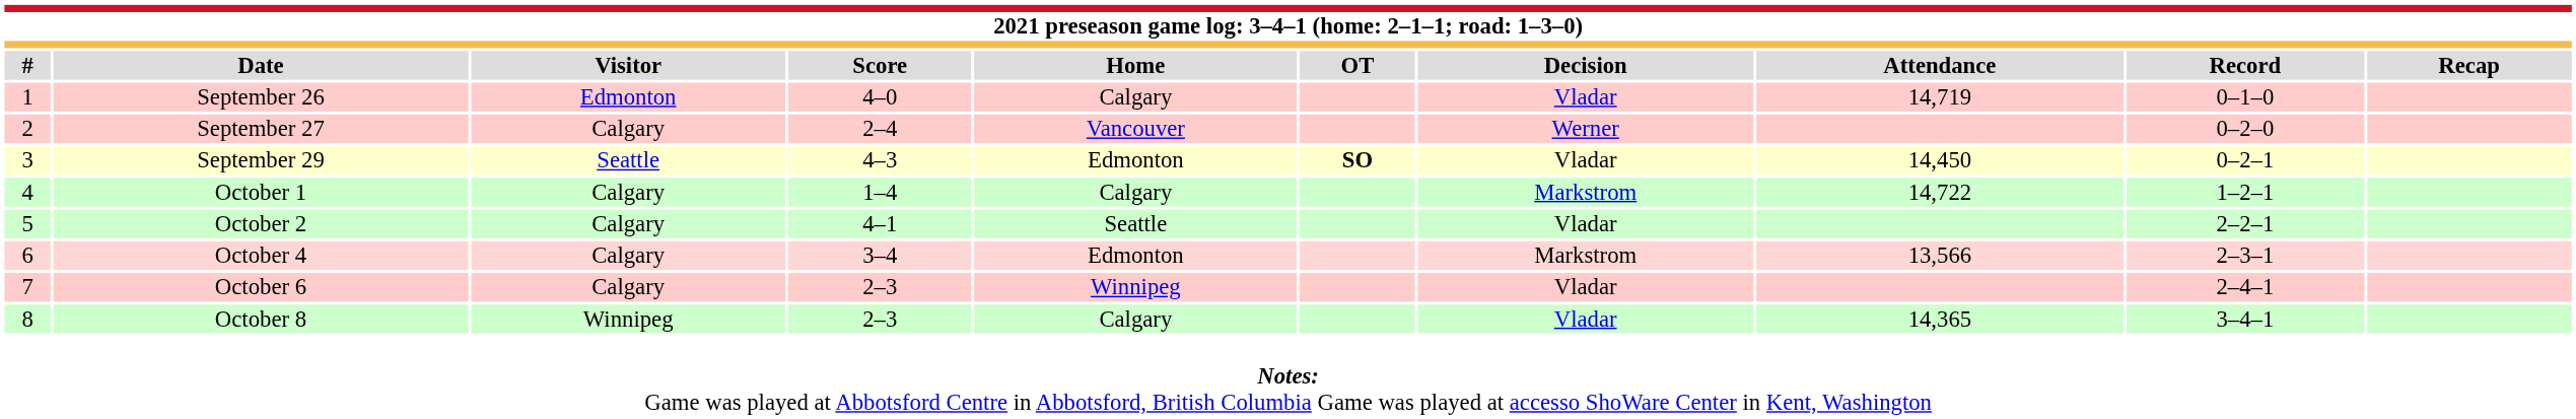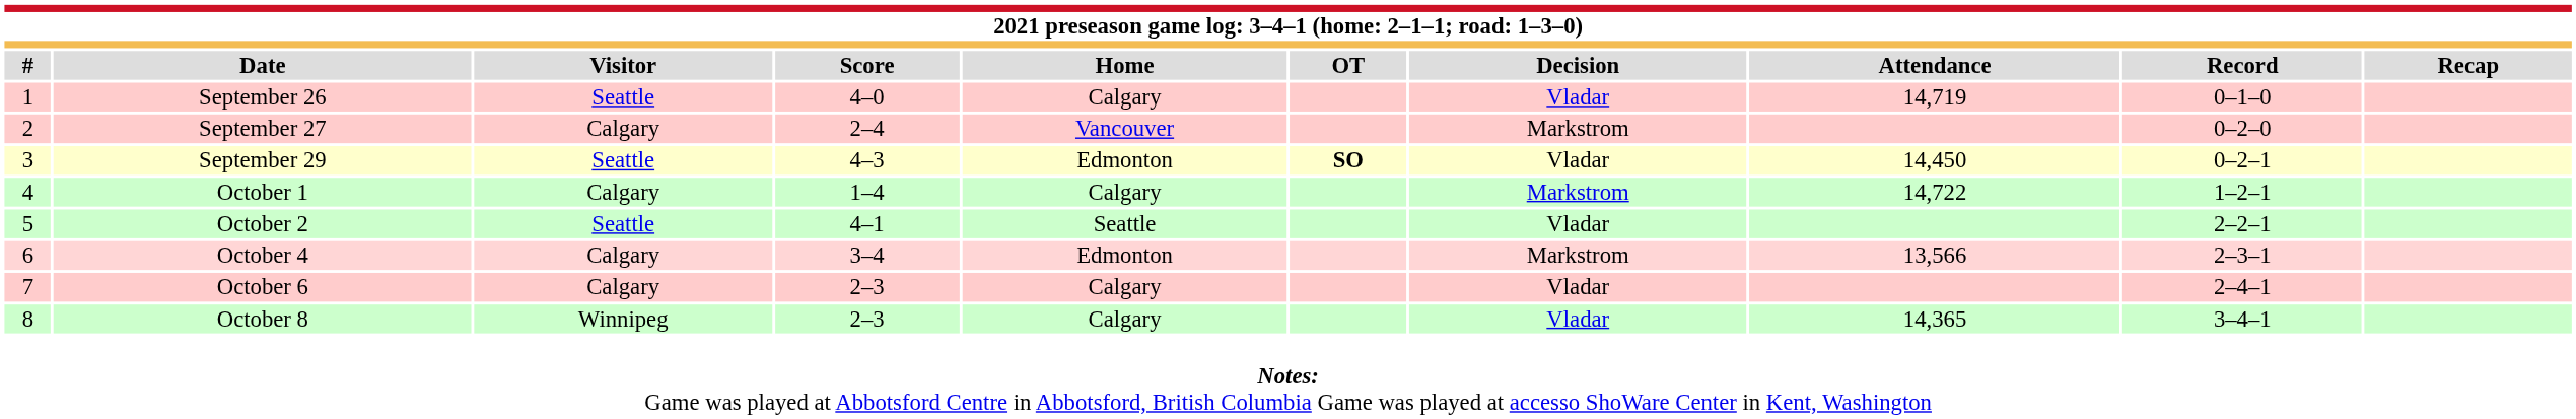September 26 | Visitor: Edmonton -> Seattle
September 27 | Decision: Werner -> Markstrom
October 2 | Visitor: Calgary -> Seattle
October 6 | Home: Winnipeg -> Calgary
